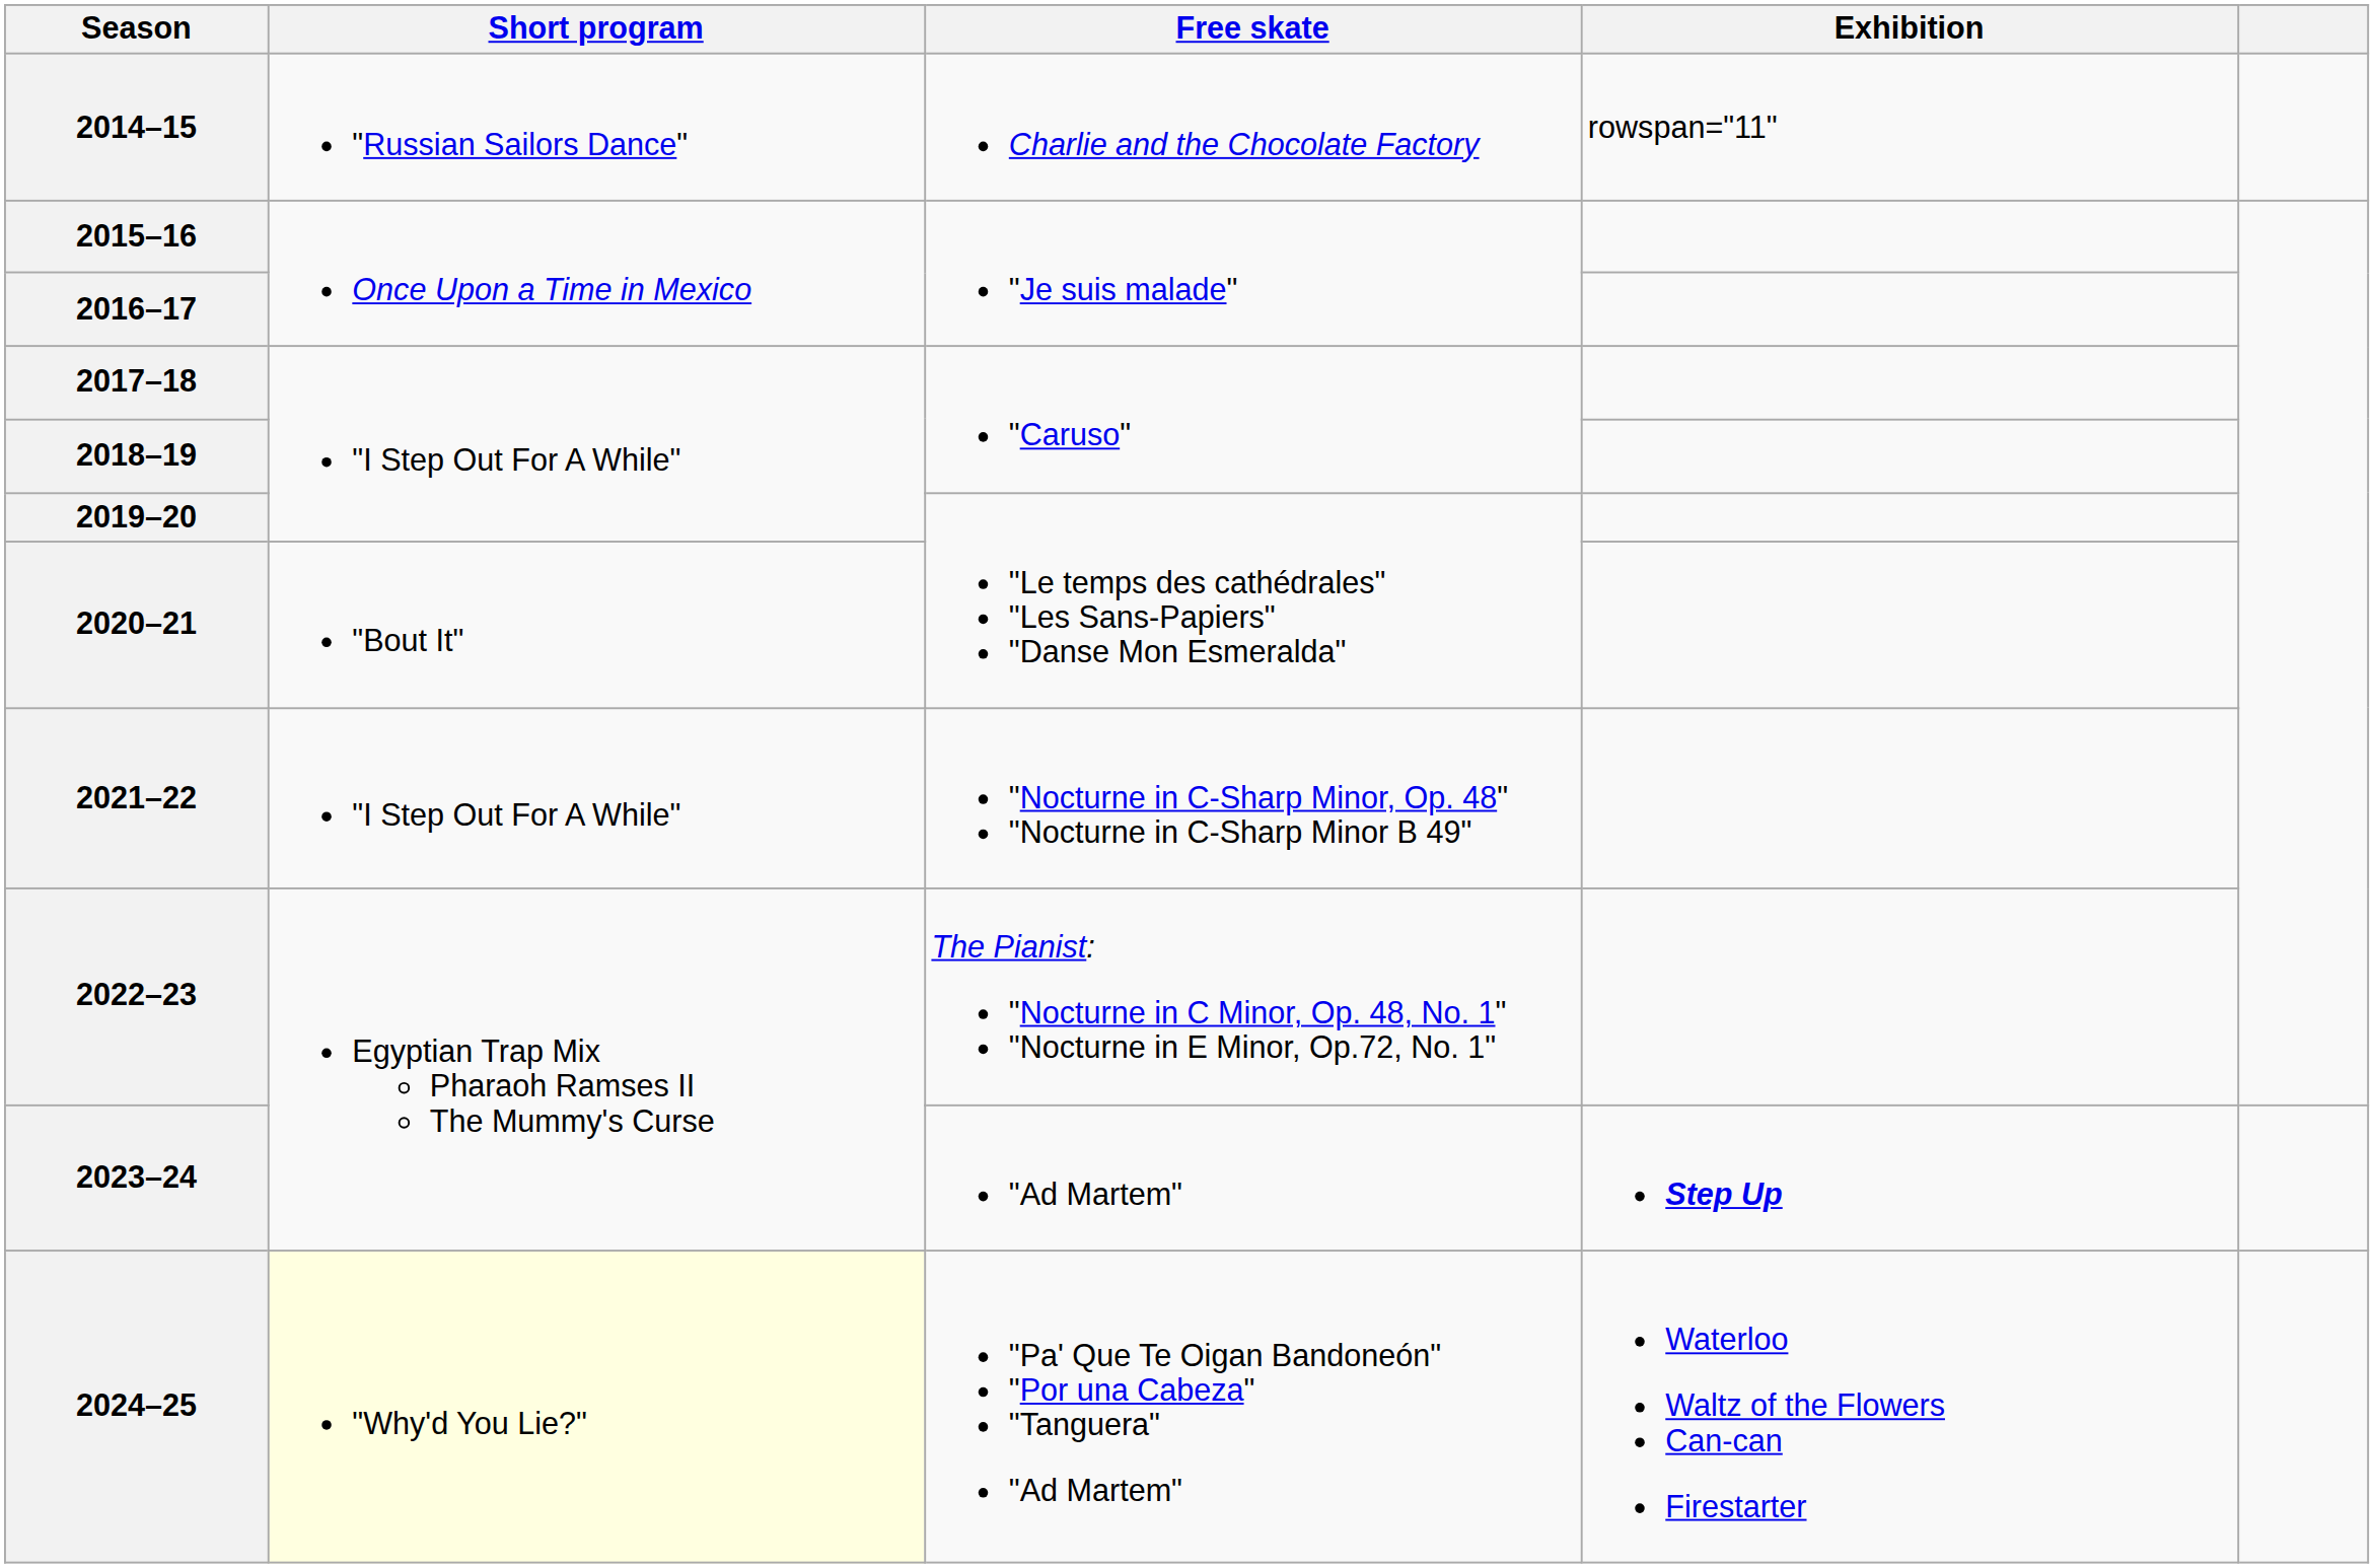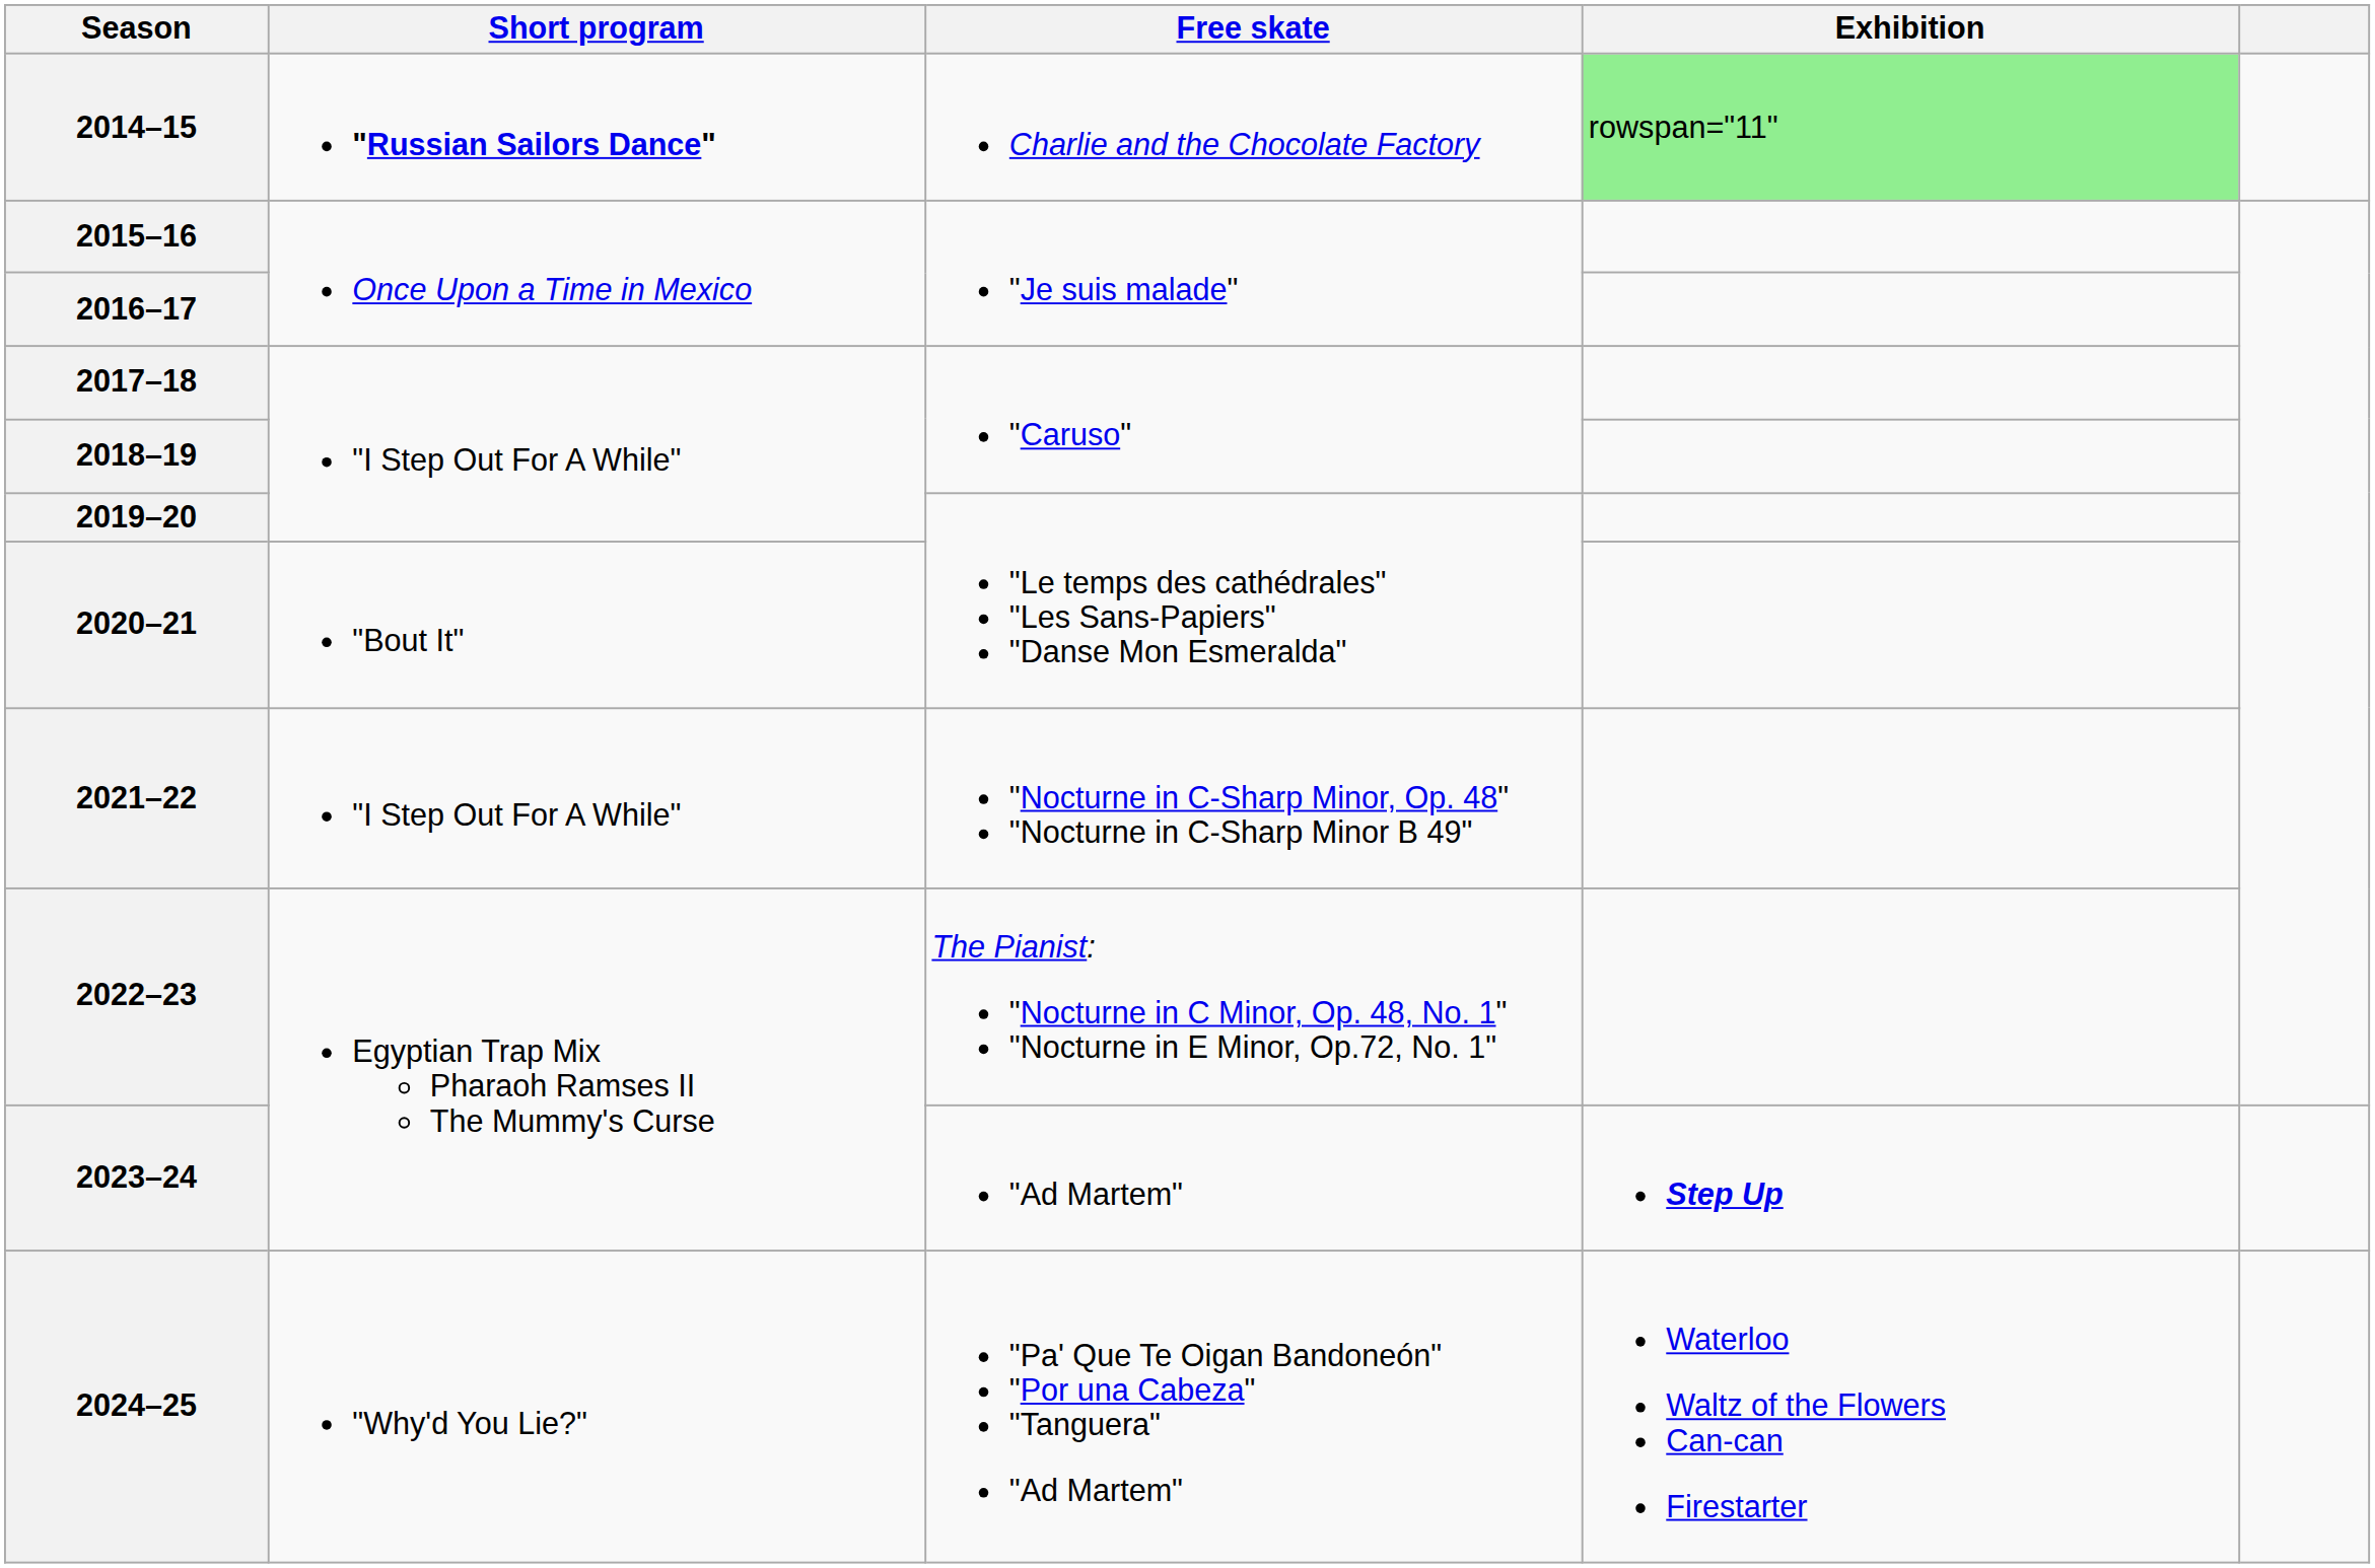2014–15 | Short program: normal -> bold
2014–15 | Exhibition: no background -> lightgreen background
2024–25 | Short program: lightyellow background -> no background
